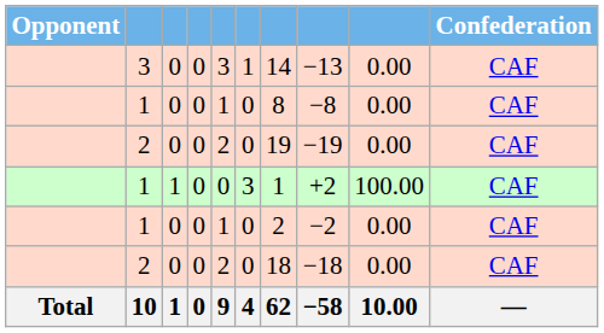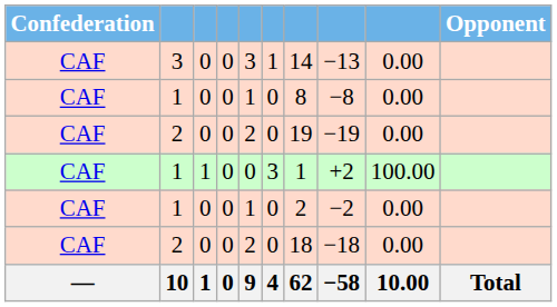columns swapped: Opponent <-> Confederation
